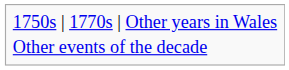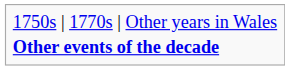row 2 | column 1: normal -> bold
